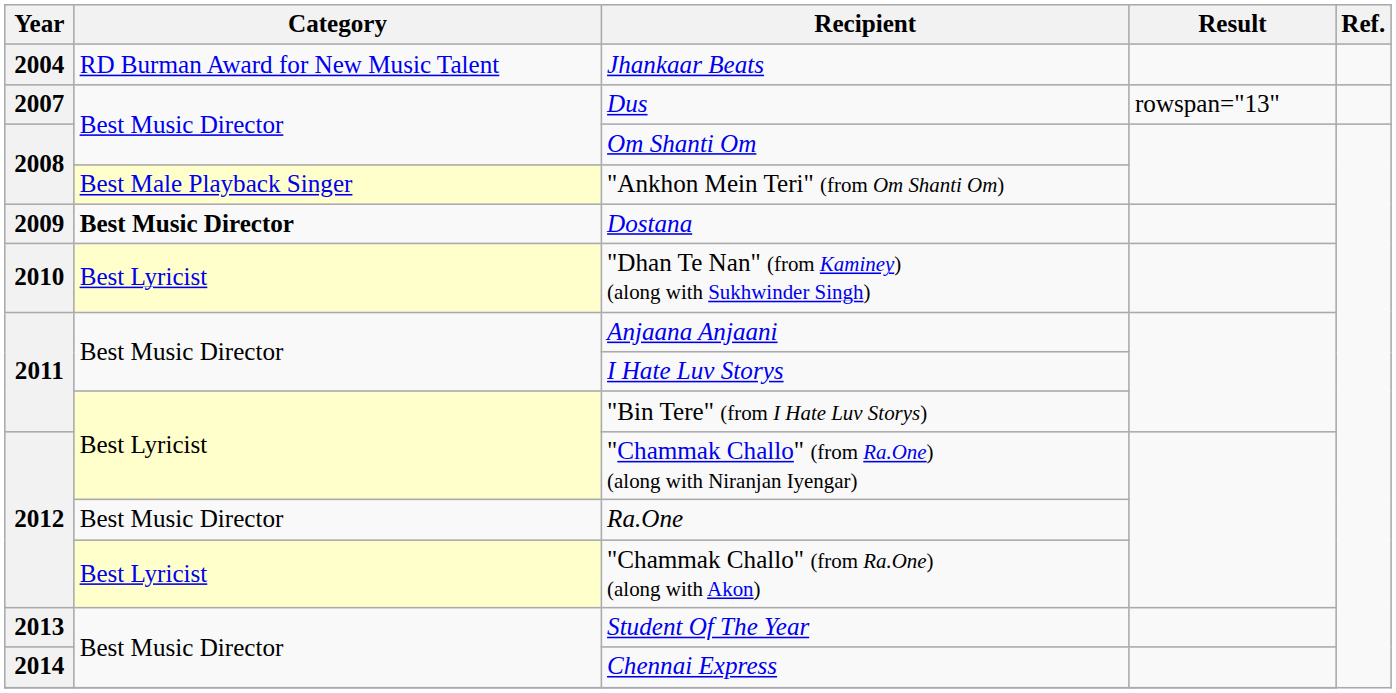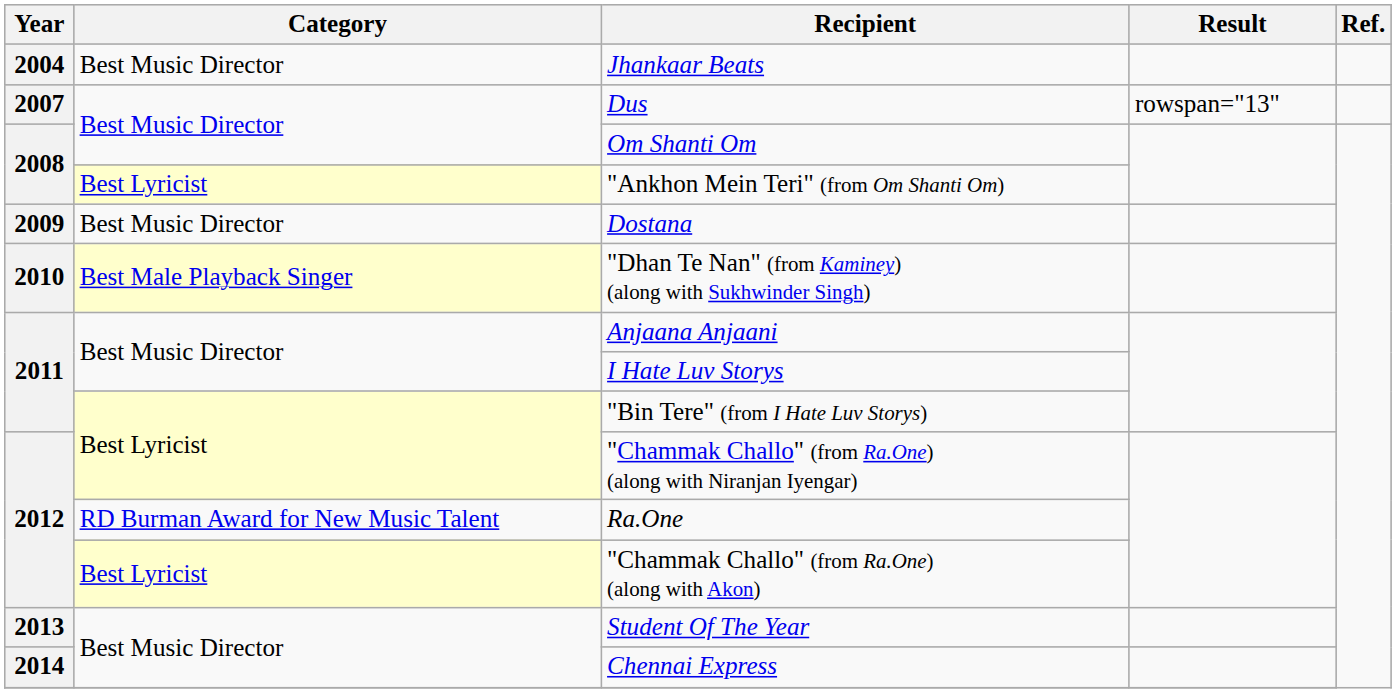Jhankaar Beats | Category: RD Burman Award for New Music Talent -> Best Music Director
"Ankhon Mein Teri" (from Om Shanti Om) | Category: Best Male Playback Singer -> Best Lyricist
Dostana | Category: bold -> normal
"Dhan Te Nan" (from Kaminey) (along with Sukhwinder Singh) | Category: Best Lyricist -> Best Male Playback Singer
Ra.One | Category: Best Music Director -> RD Burman Award for New Music Talent
